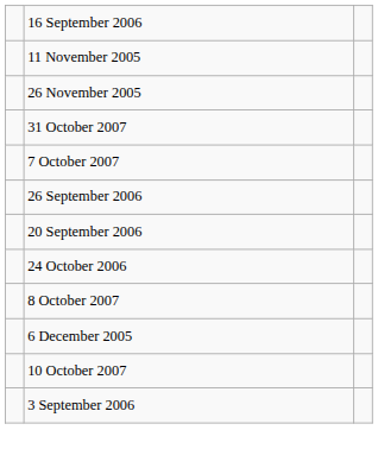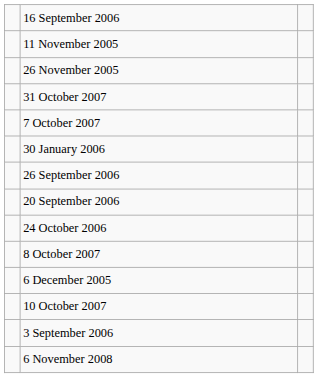+ row: 30 January 2006
+ row: 6 November 2008
